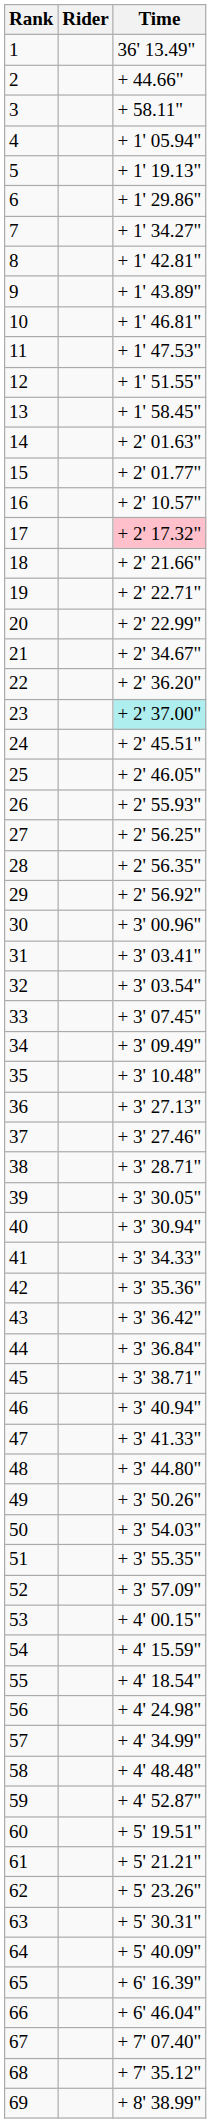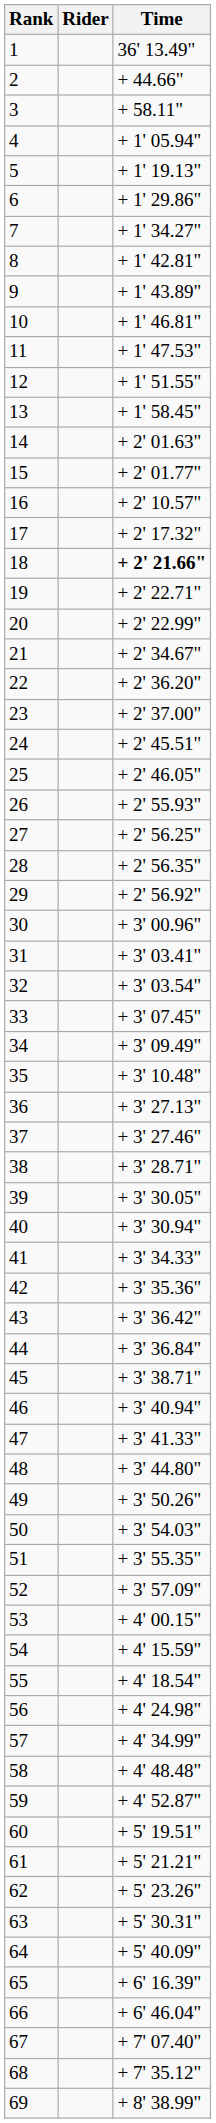17 | Time: pink background -> no background
18 | Time: normal -> bold
23 | Time: paleturquoise background -> no background
